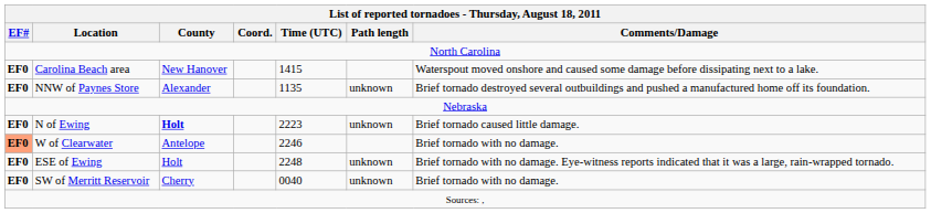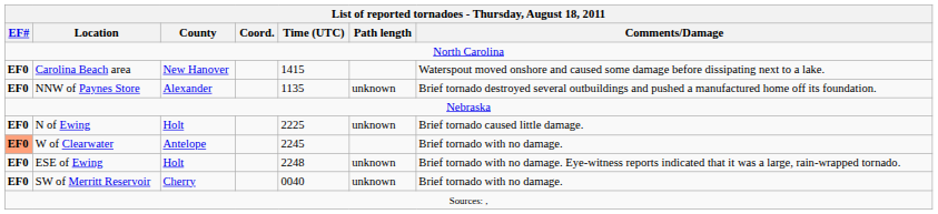N of Ewing | County: bold -> normal
N of Ewing | Time (UTC): 2223 -> 2225
W of Clearwater | Time (UTC): 2246 -> 2245
